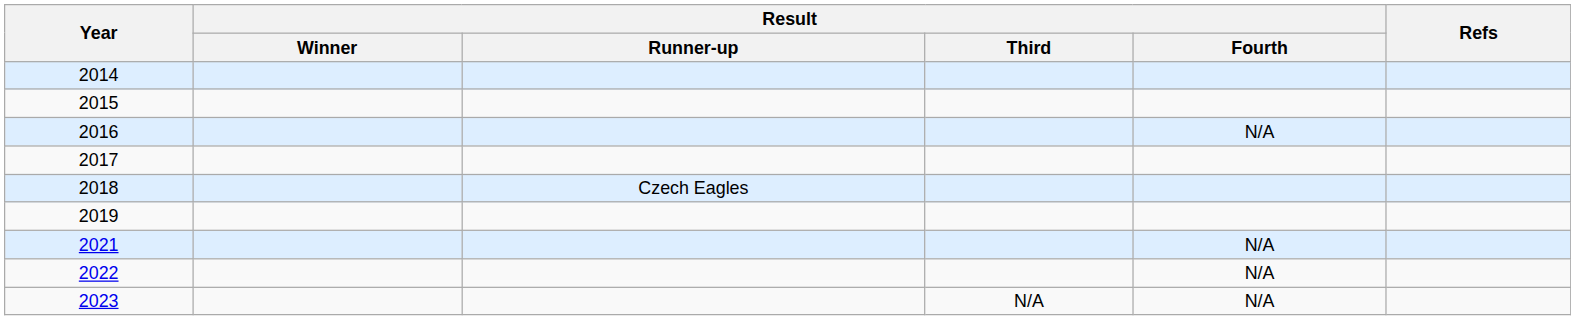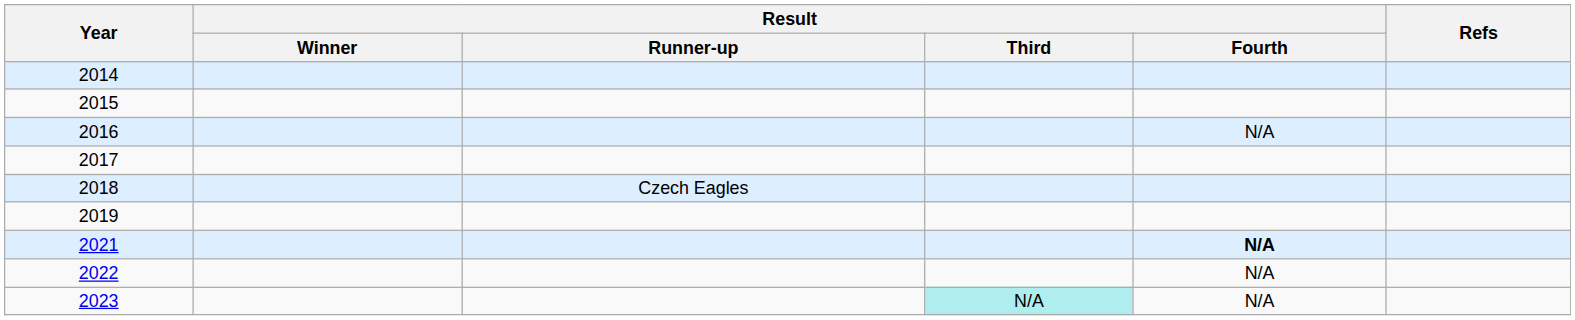2021 | Result / Fourth: normal -> bold
2023 | Result / Third: no background -> paleturquoise background
